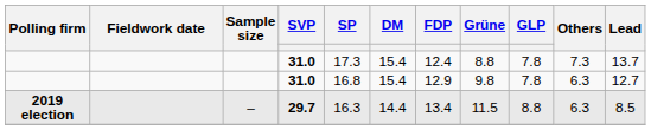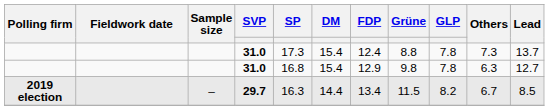2019 election | GLP: 8.8 -> 8.2
2019 election | Others: 6.3 -> 6.7
